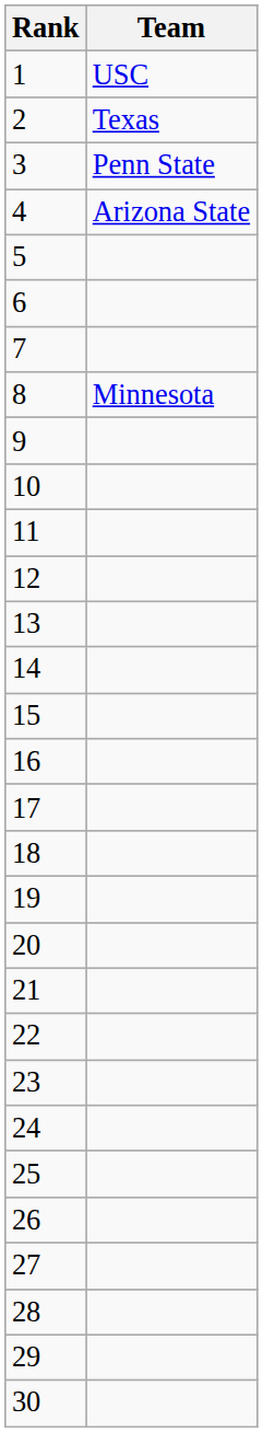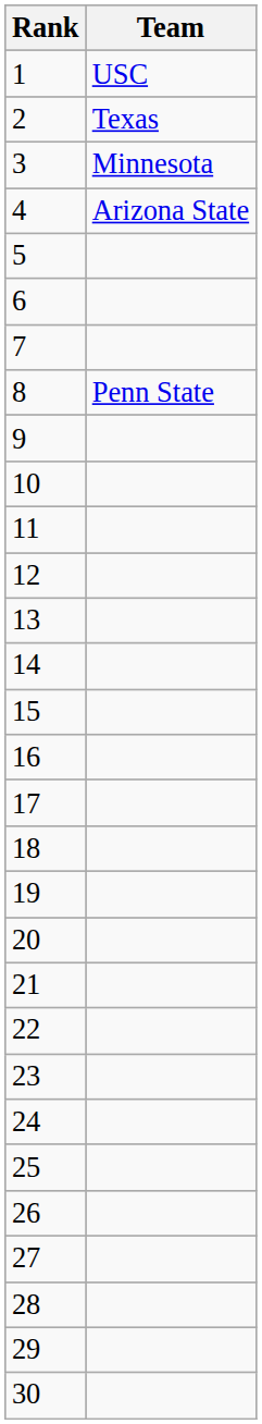3 | Team: Penn State -> Minnesota
8 | Team: Minnesota -> Penn State
